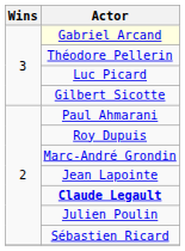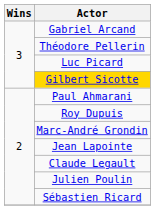Gabriel Arcand | Actor: lightyellow background -> no background
Gilbert Sicotte | Actor: no background -> gold background
Claude Legault | Actor: bold -> normal
